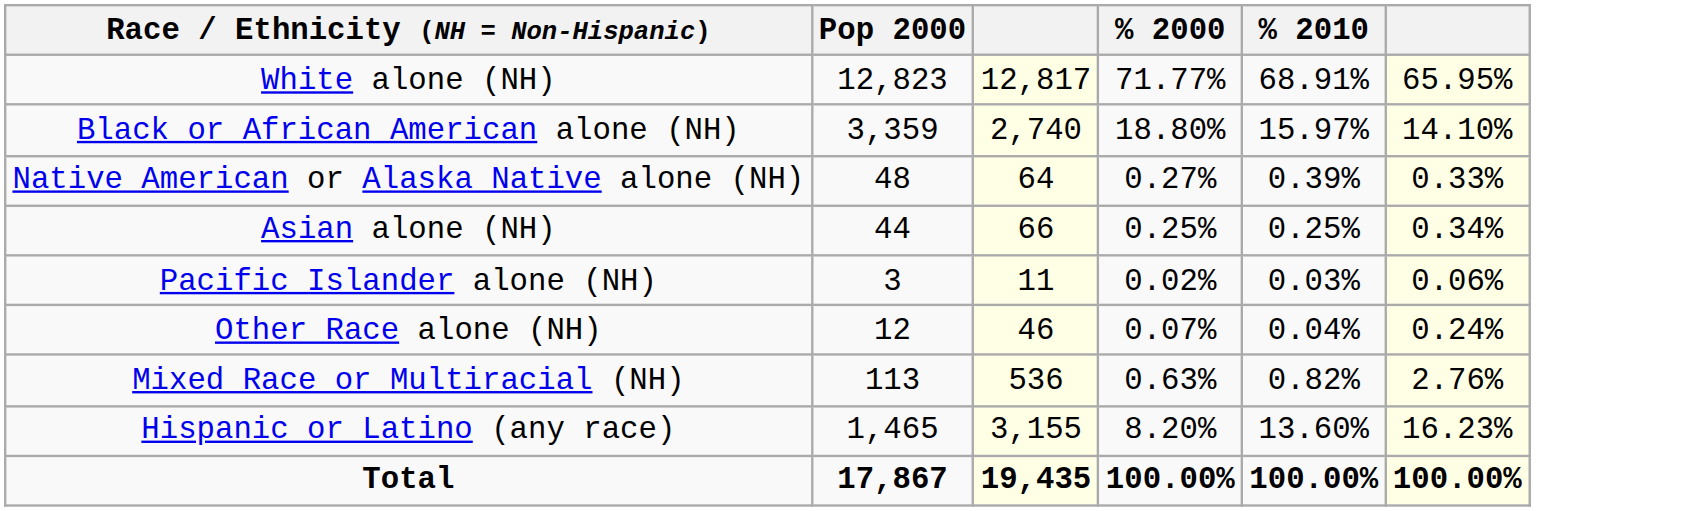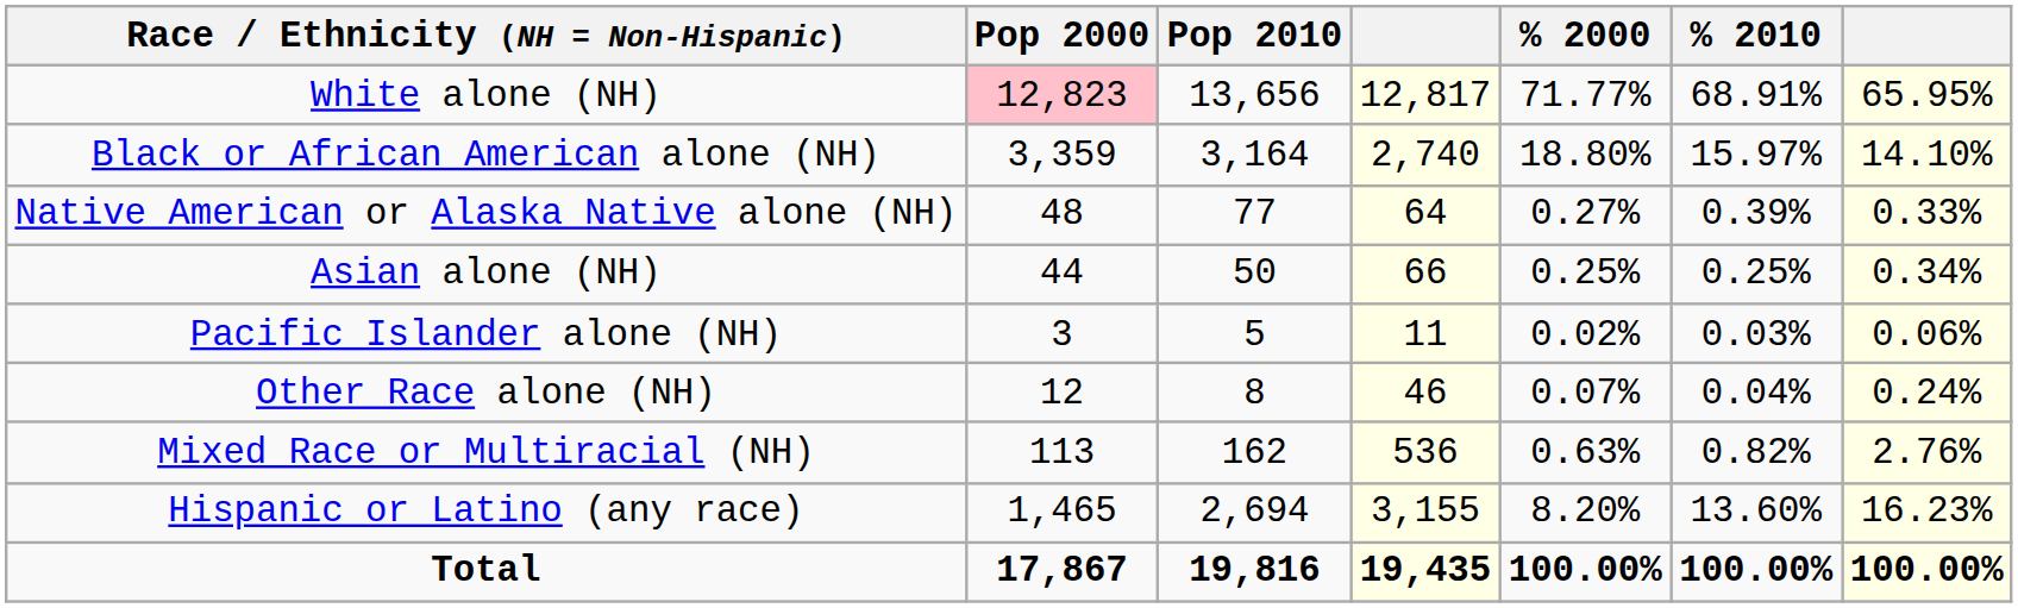+ column: Pop 2010 | 13,656 | 3,164 | 77 | 50 | 5 | 8 | 162 | 2,694 | 19,816
White alone (NH) | Pop 2000: no background -> pink background
